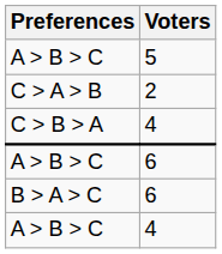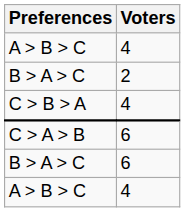row 2 | Voters: 5 -> 4
row 3 | Preferences: C > A > B -> B > A > C
row 5 | Preferences: A > B > C -> C > A > B
